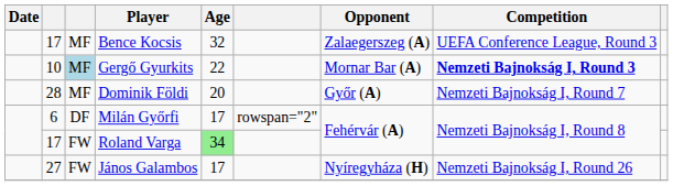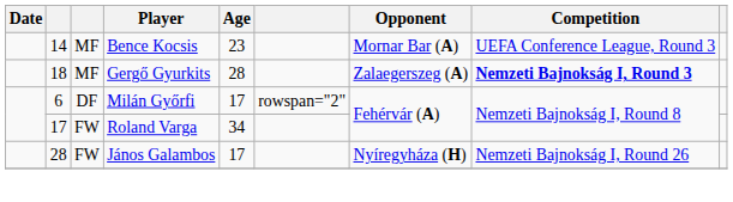Bence Kocsis | column 2: 17 -> 14
Bence Kocsis | Age: 32 -> 23
Bence Kocsis | Opponent: Zalaegerszeg (A) -> Mornar Bar (A)
Gergő Gyurkits | column 2: 10 -> 18
Gergő Gyurkits | column 3: lightblue background -> no background
Gergő Gyurkits | Age: 22 -> 28
Gergő Gyurkits | Opponent: Mornar Bar (A) -> Zalaegerszeg (A)
- row: 28 | MF | Dominik Földi | 20 | Győr (A) | Nemzeti Bajnokság I, Round 7
Roland Varga | Age: lightgreen background -> no background
János Galambos | column 2: 27 -> 28
